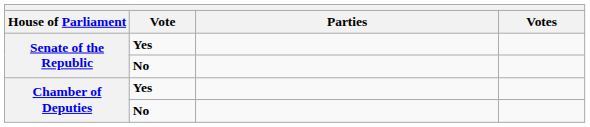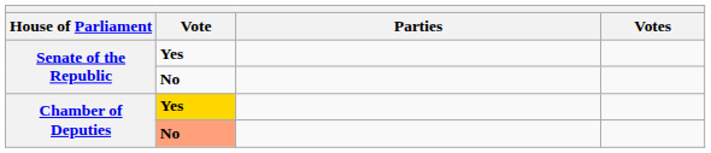Chamber of Deputies / Yes | Vote: no background -> gold background
Chamber of Deputies / No | Vote: no background -> lightsalmon background
